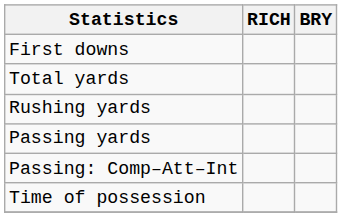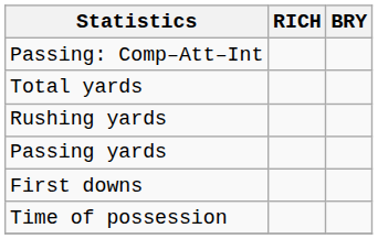rows swapped: First downs <-> Passing: Comp–Att–Int
